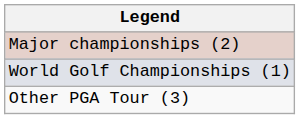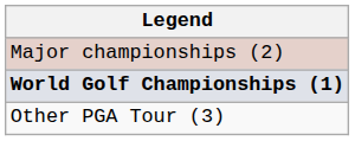row 3 | column 1: normal -> bold
